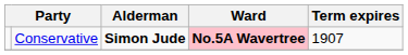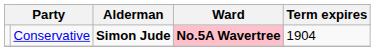Conservative | Term expires: 1907 -> 1904
